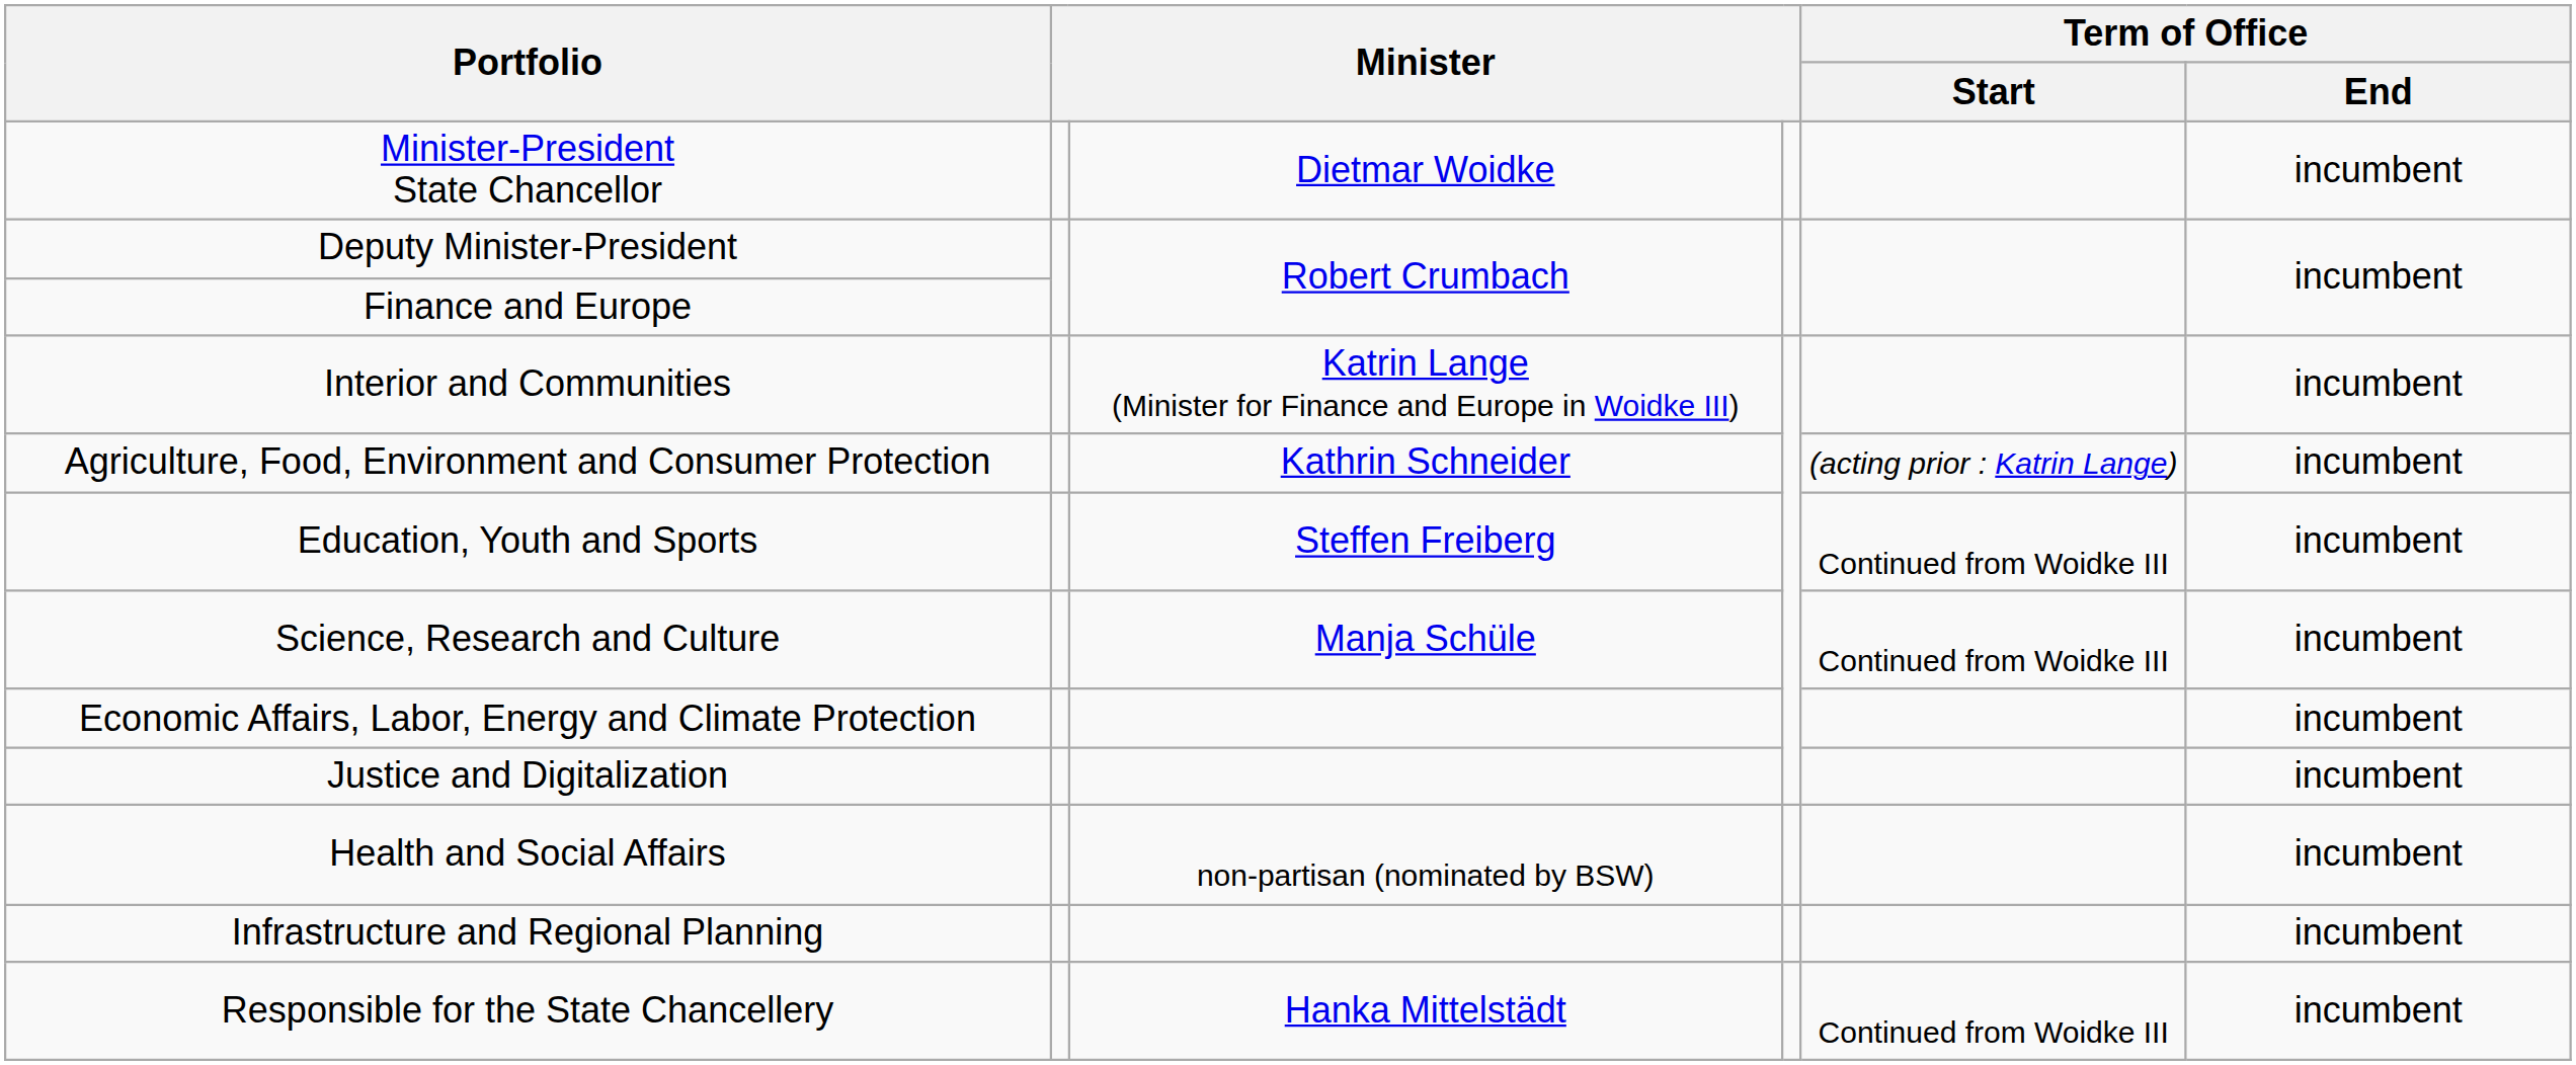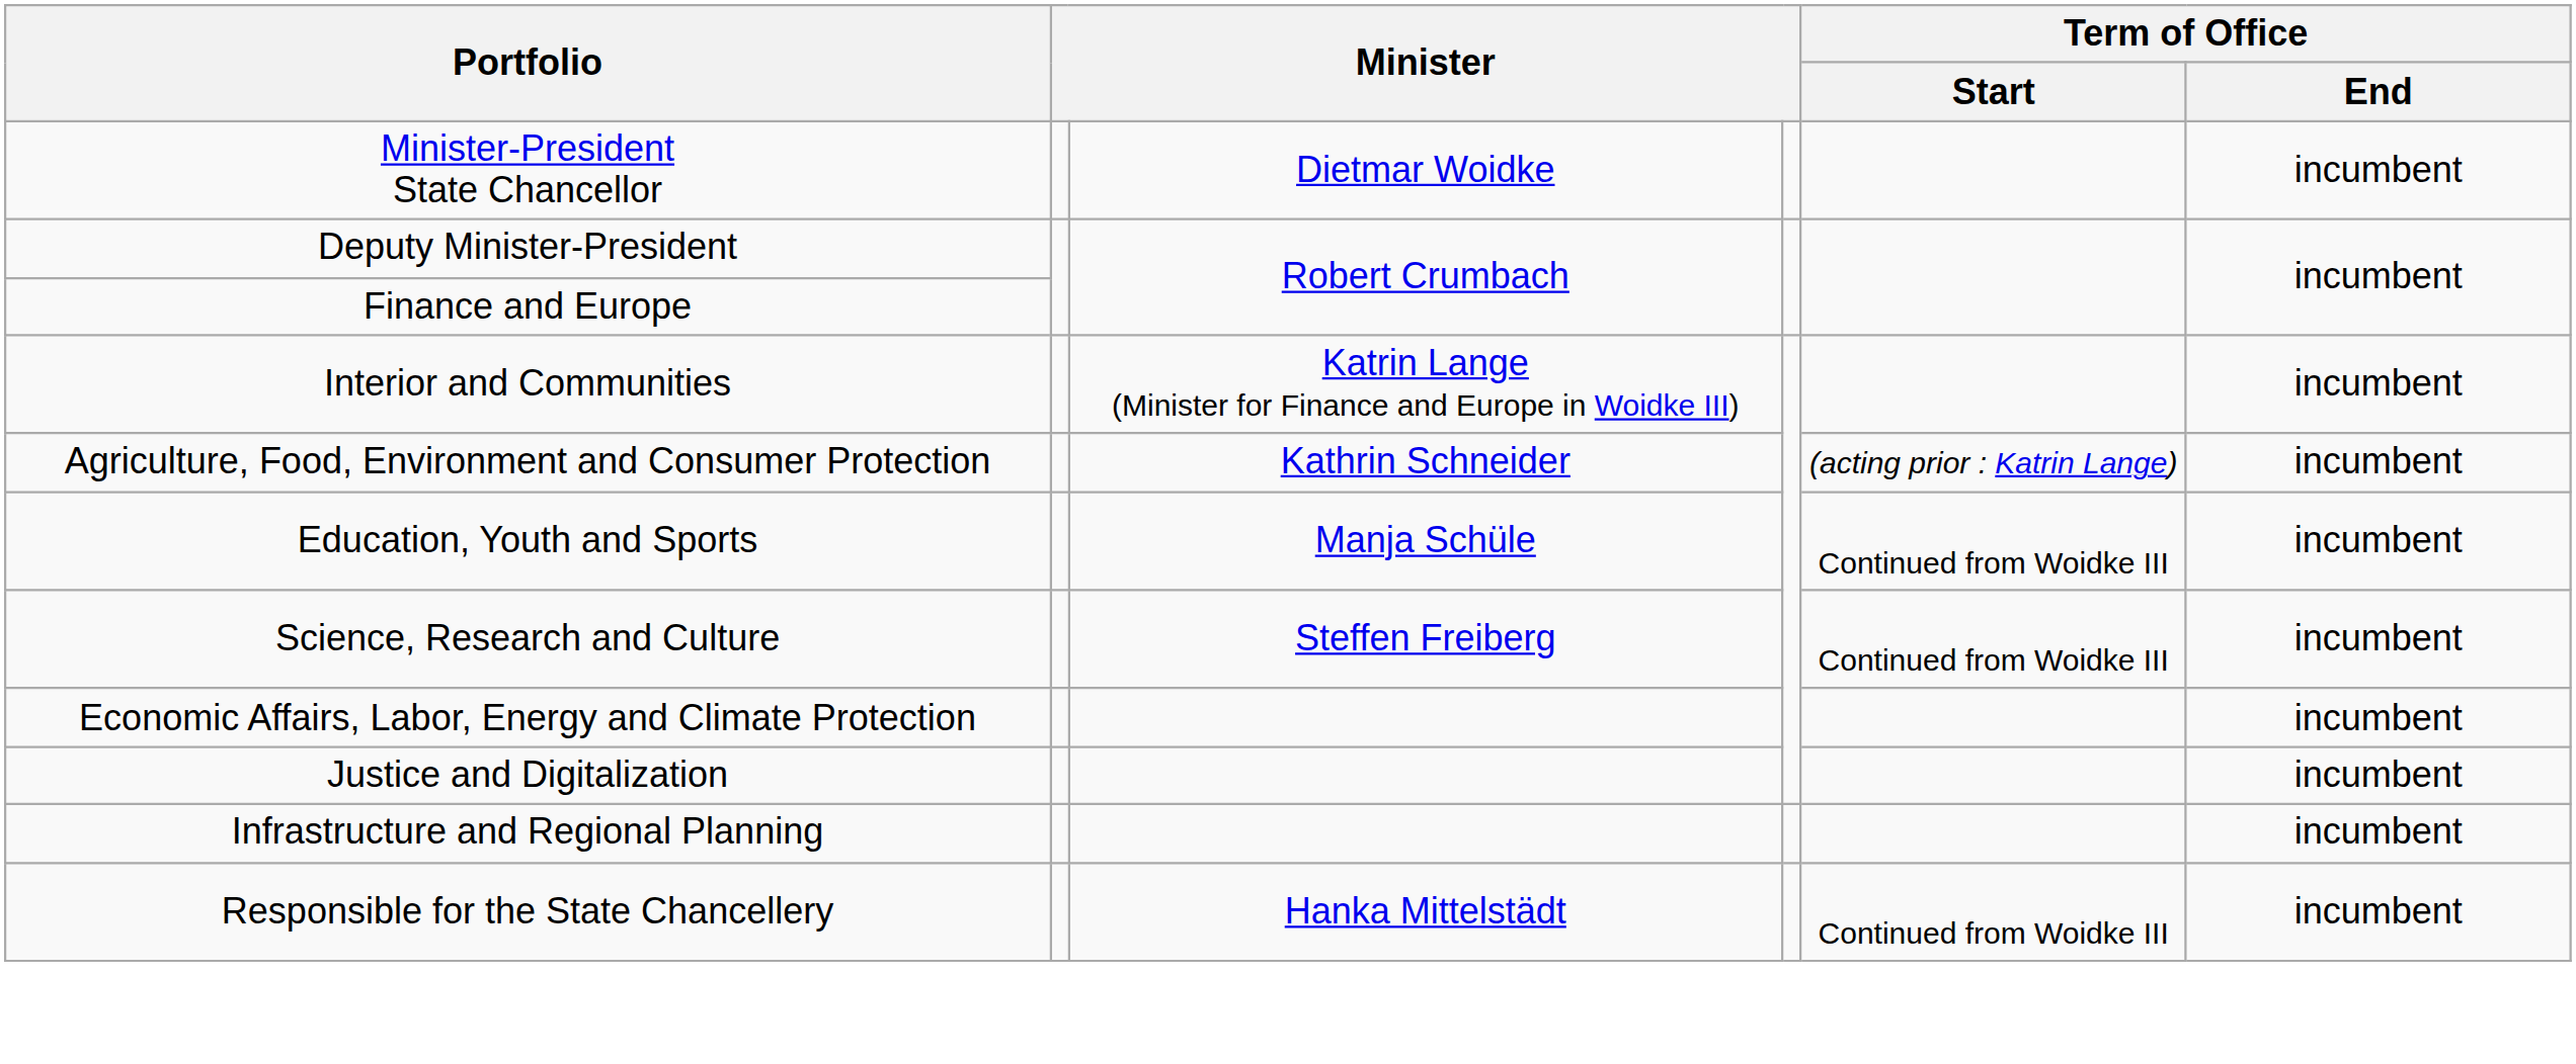Education, Youth and Sports | column 3: Steffen Freiberg -> Manja Schüle
Science, Research and Culture | column 3: Manja Schüle -> Steffen Freiberg
- row: Health and Social Affairs | non-partisan (nominated by BSW) | incumbent
